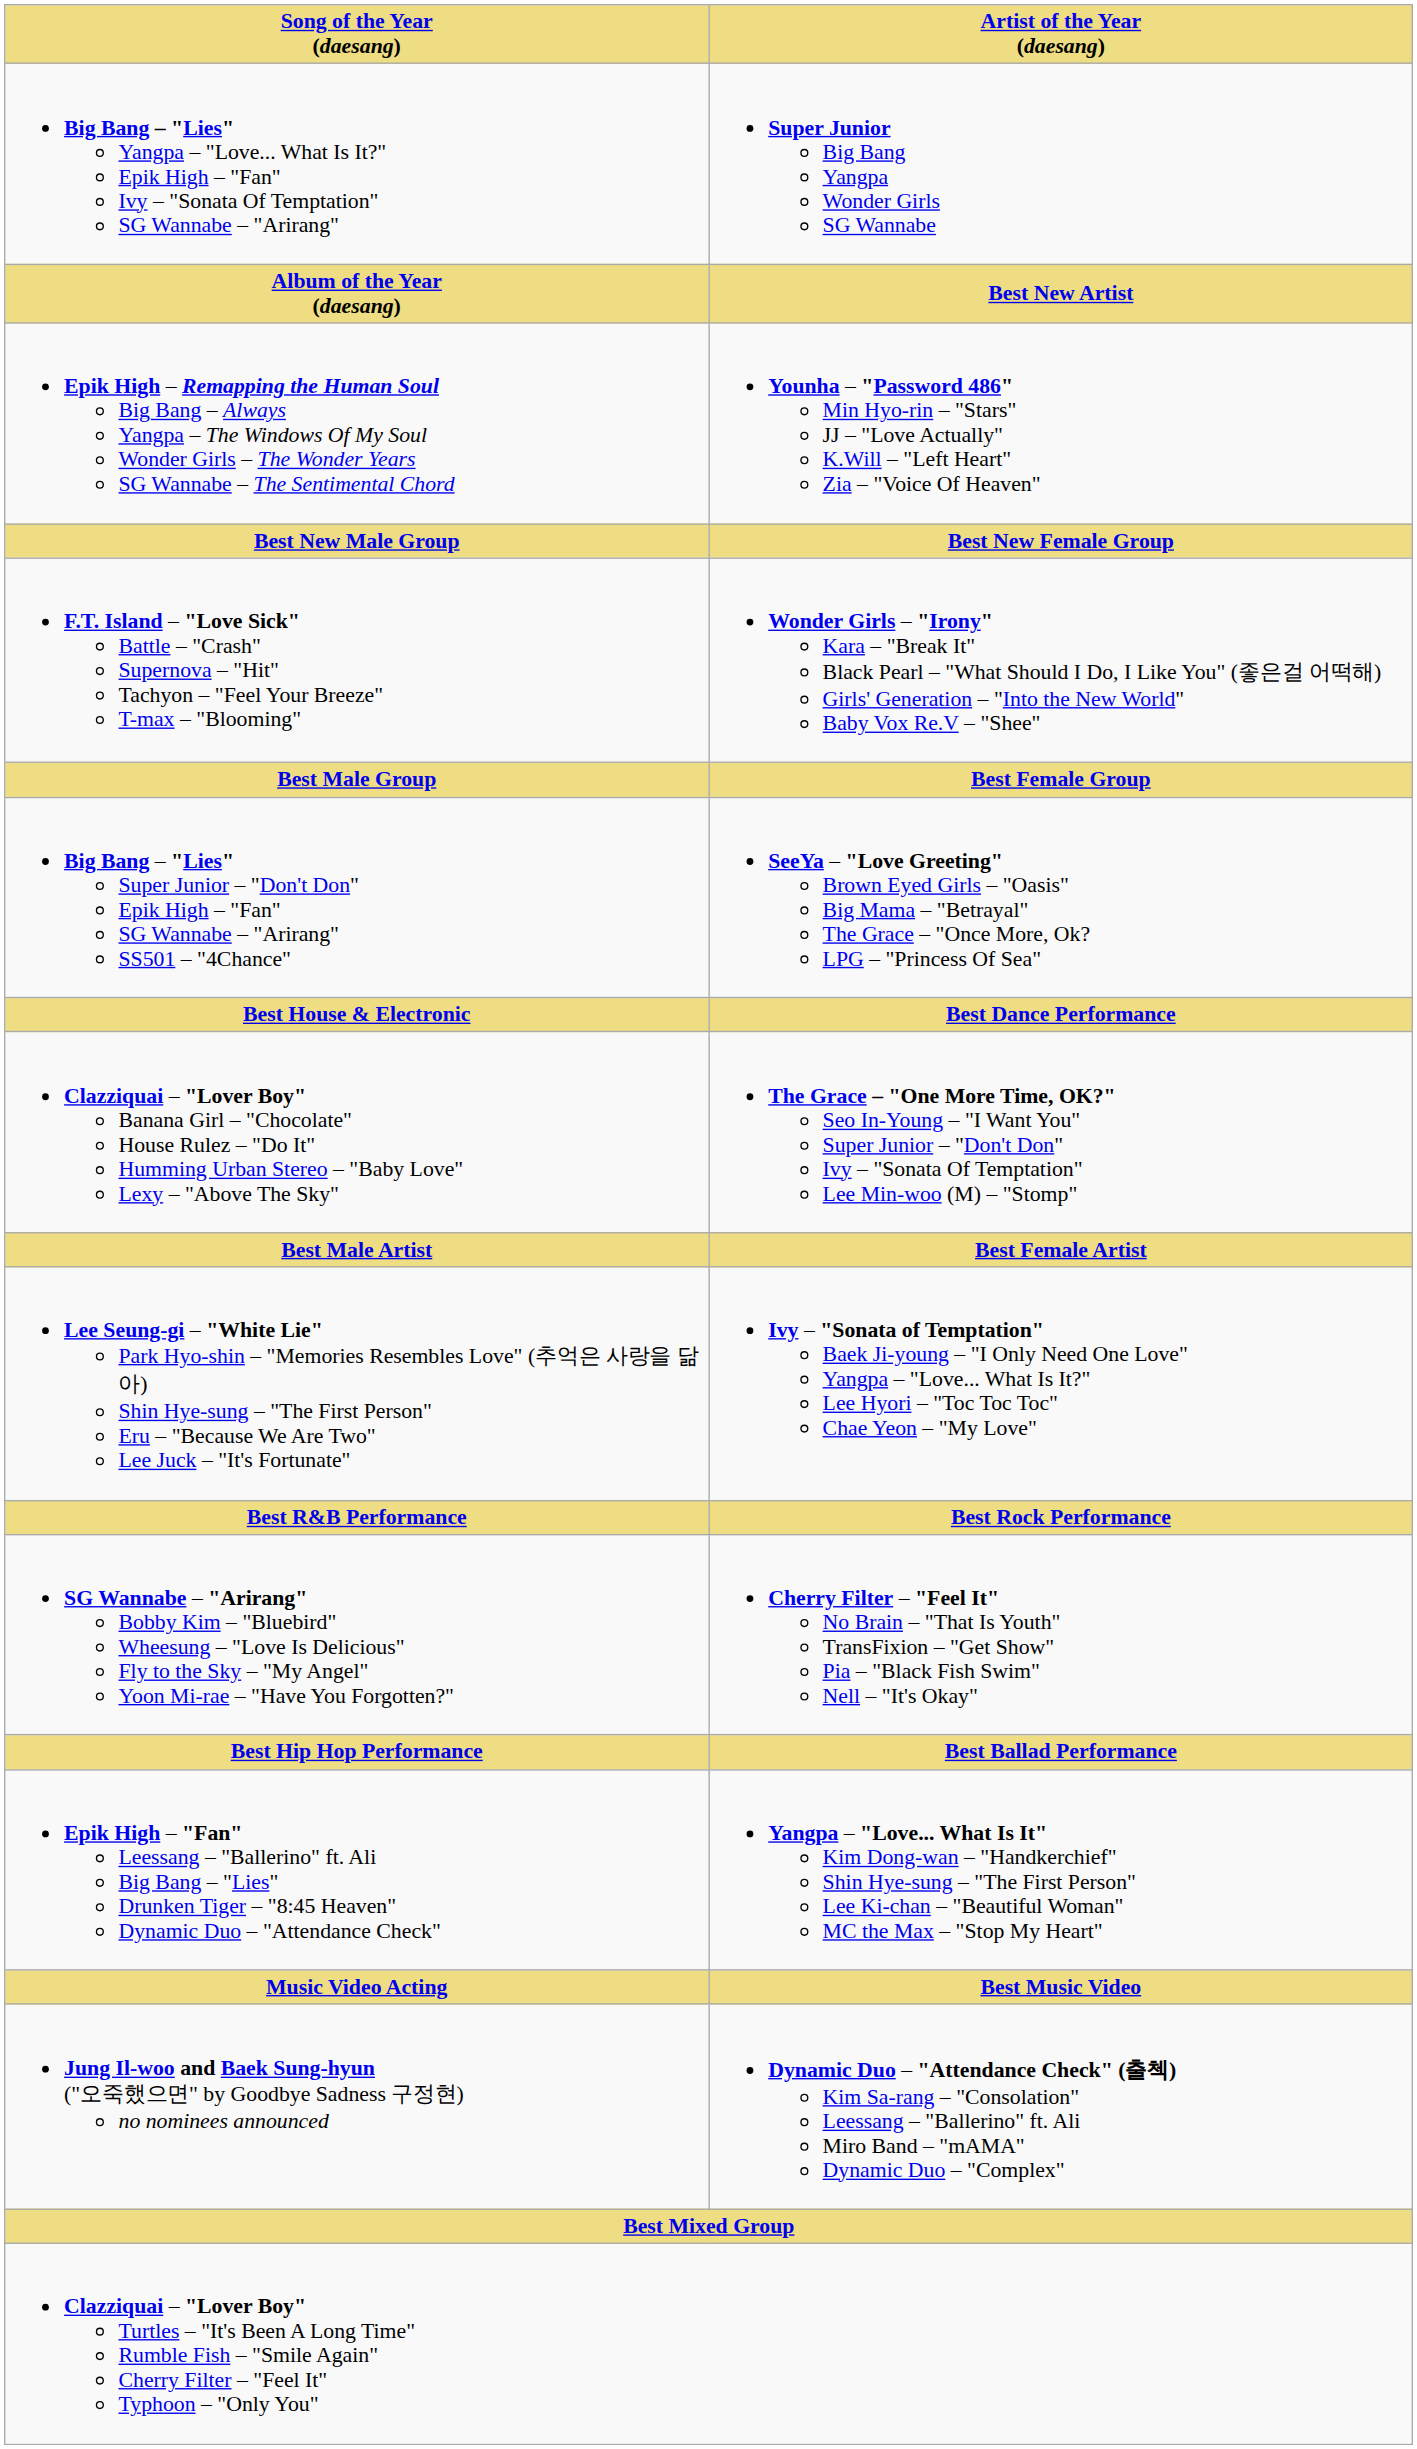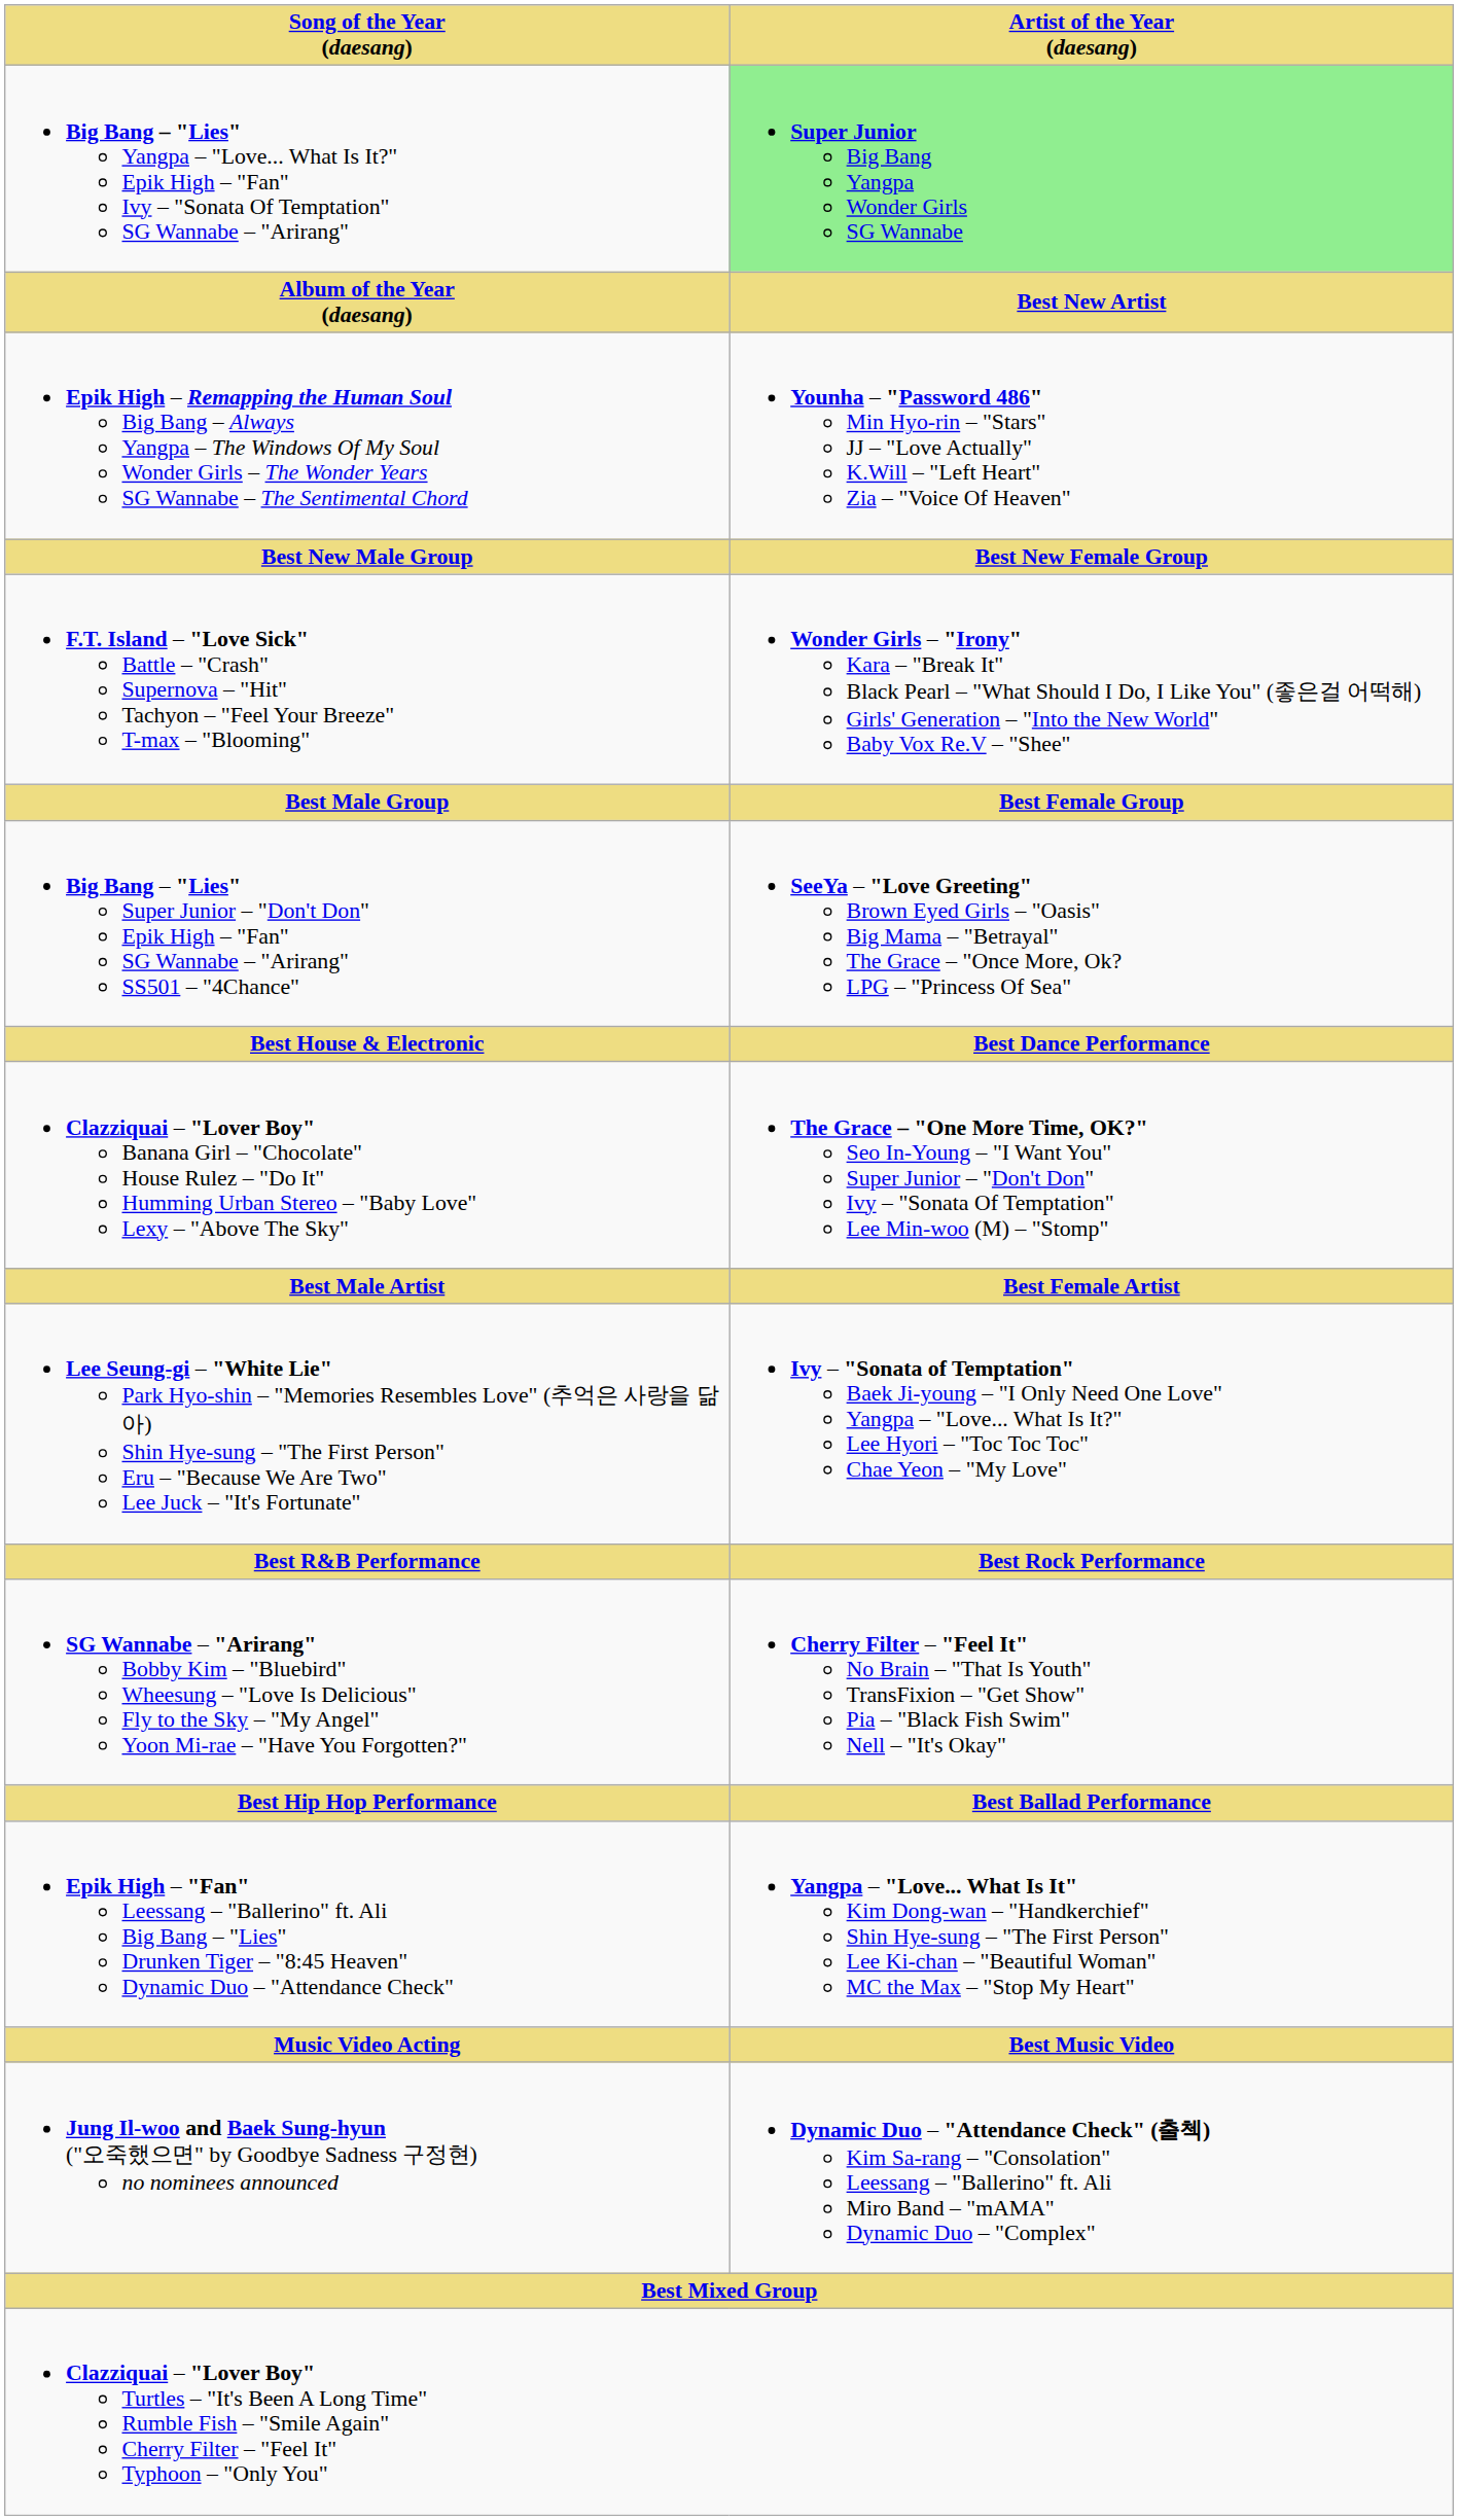row 2 | Artist of the Year (daesang): no background -> lightgreen background
